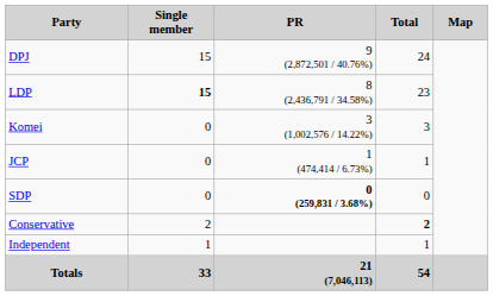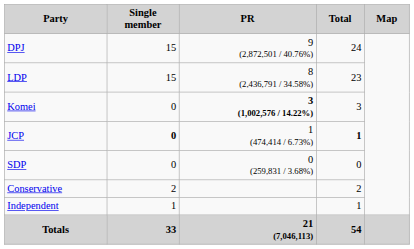LDP | Single member: bold -> normal
Komei | PR: normal -> bold
JCP | Single member: normal -> bold
JCP | Total: normal -> bold
SDP | PR: bold -> normal
Conservative | Total: bold -> normal
